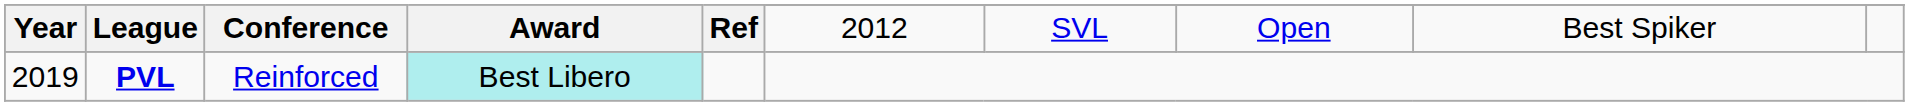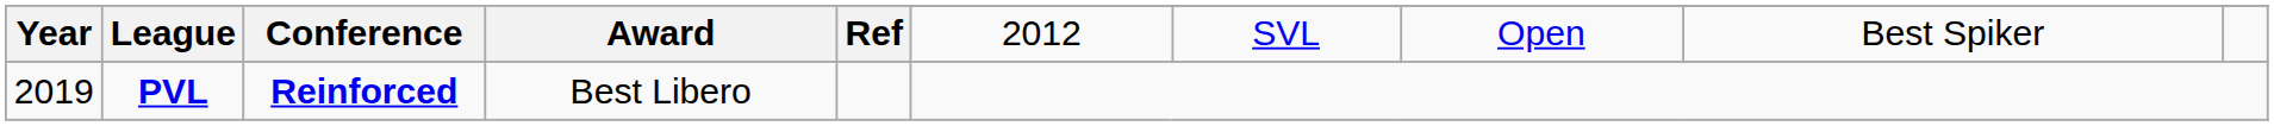2019 | Conference: normal -> bold
2019 | Award: paleturquoise background -> no background
